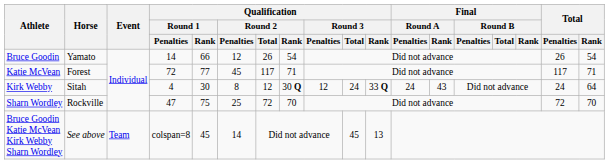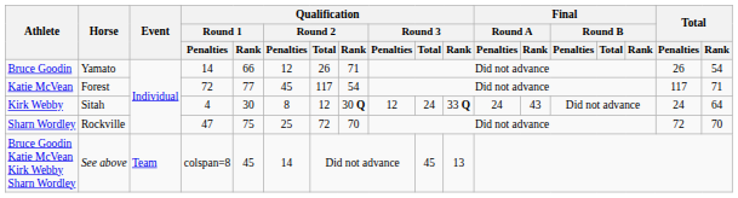Bruce Goodin | Qualification / Round 2 / Rank: 54 -> 71
Katie McVean | Qualification / Round 2 / Rank: 71 -> 54
